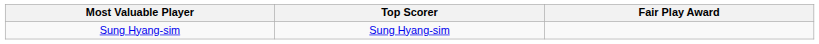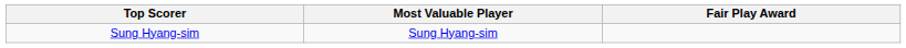columns swapped: Most Valuable Player <-> Top Scorer
